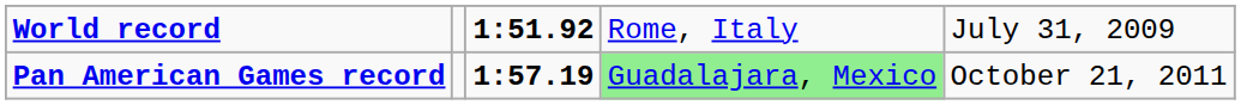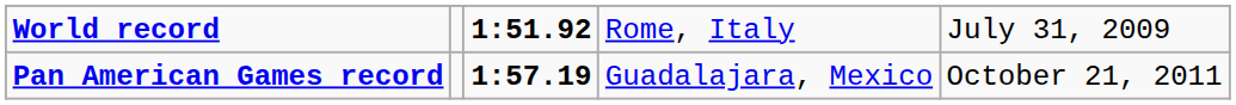Pan American Games record | column 4: lightgreen background -> no background
